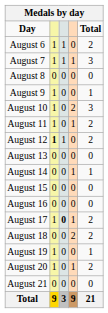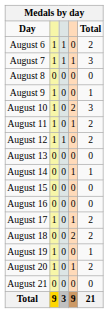August 12 | column 2: bold -> normal
August 17 | column 3: bold -> normal
